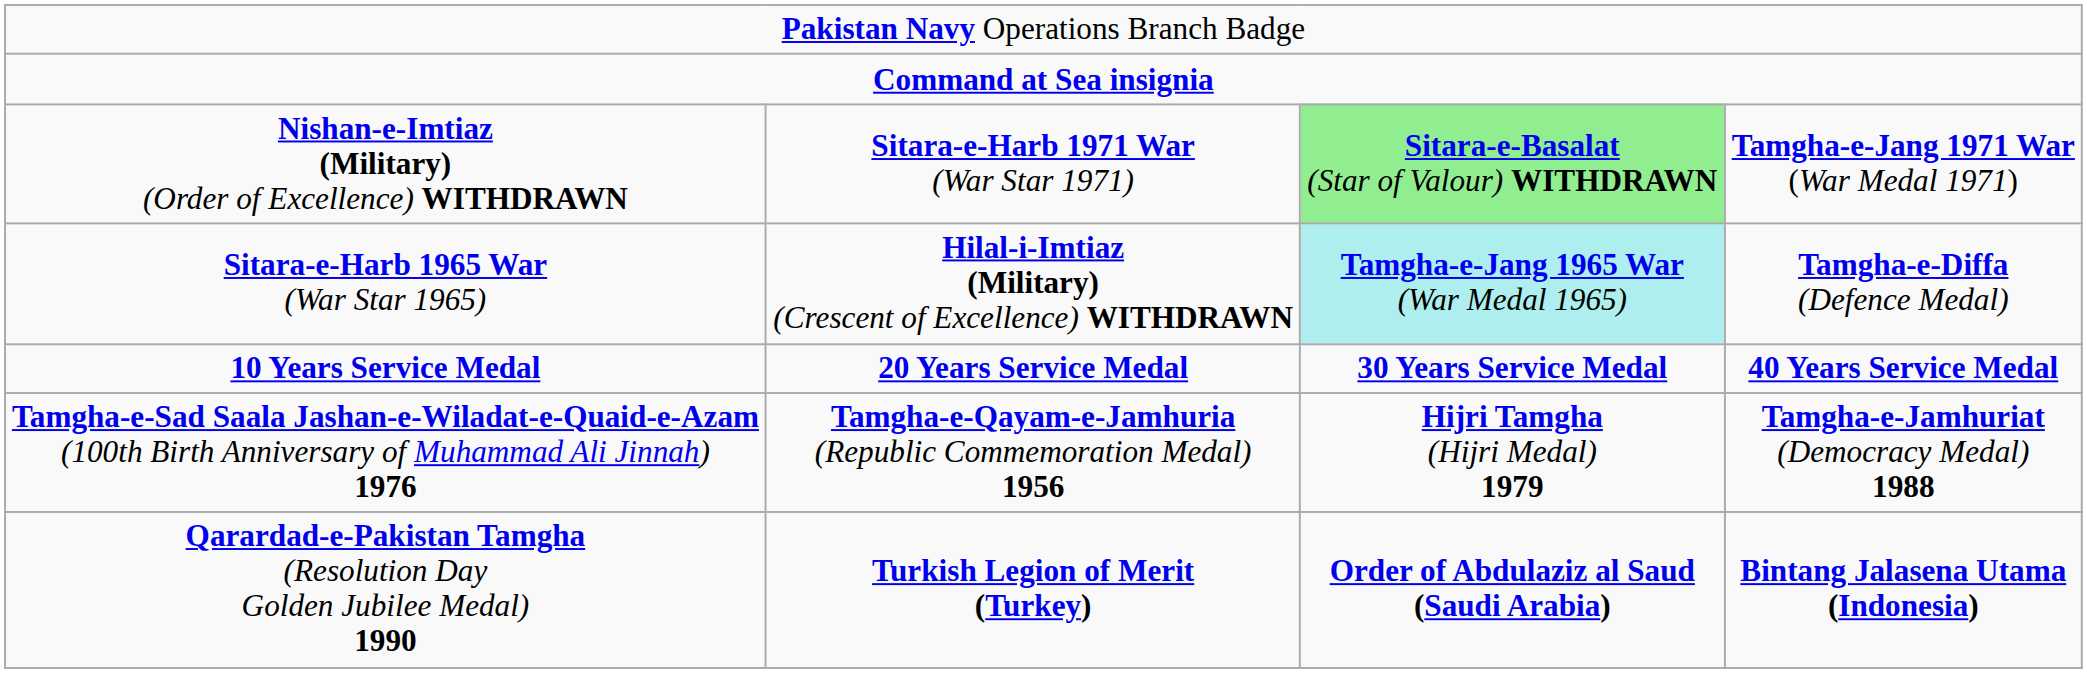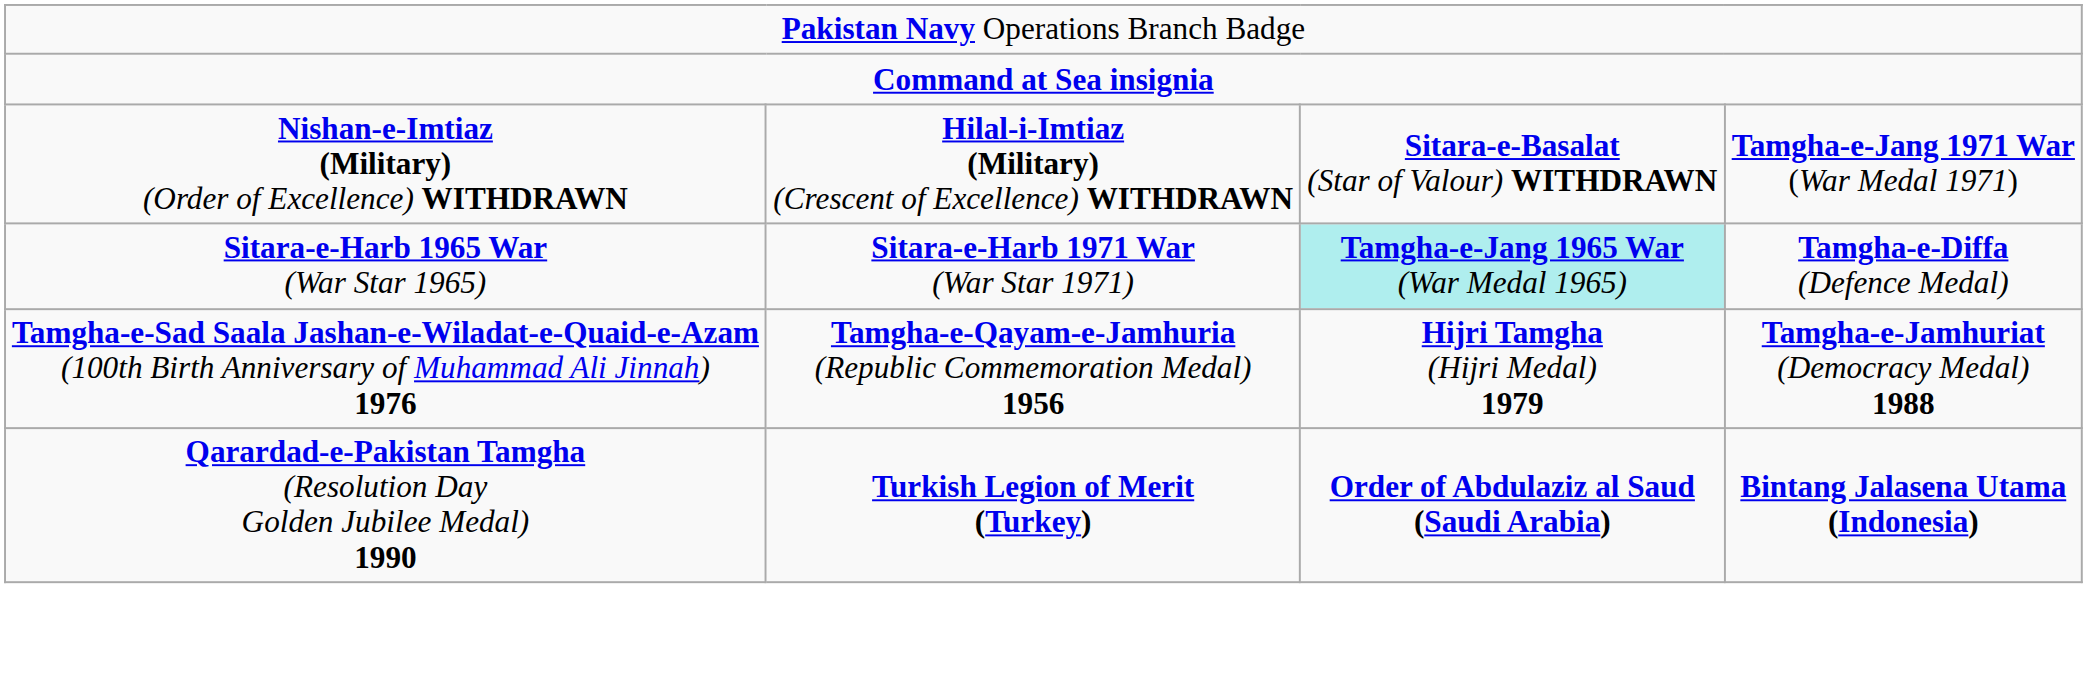Nishan-e-Imtiaz (Military) (Order of Excellence) WITHDRAWN | column 2: Sitara-e-Harb 1971 War (War Star 1971) -> Hilal-i-Imtiaz (Military) (Crescent of Excellence) WITHDRAWN
Nishan-e-Imtiaz (Military) (Order of Excellence) WITHDRAWN | column 3: lightgreen background -> no background
Sitara-e-Harb 1965 War (War Star 1965) | column 2: Hilal-i-Imtiaz (Military) (Crescent of Excellence) WITHDRAWN -> Sitara-e-Harb 1971 War (War Star 1971)
- row: 10 Years Service Medal | 20 Years Service Medal | 30 Years Service Medal | 40 Years Service Medal
